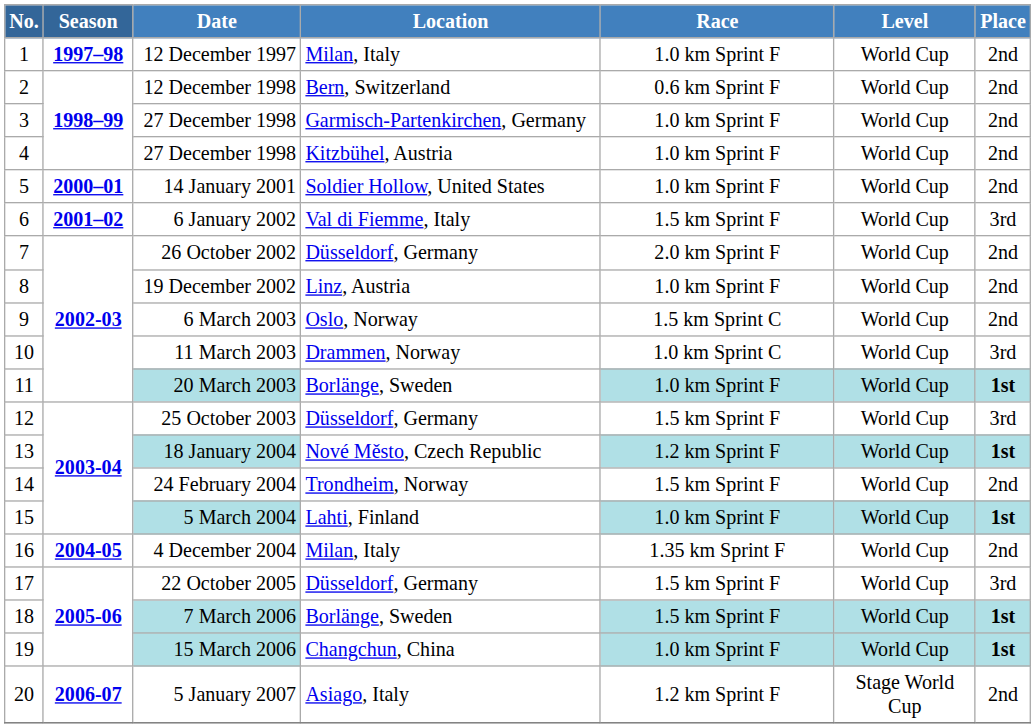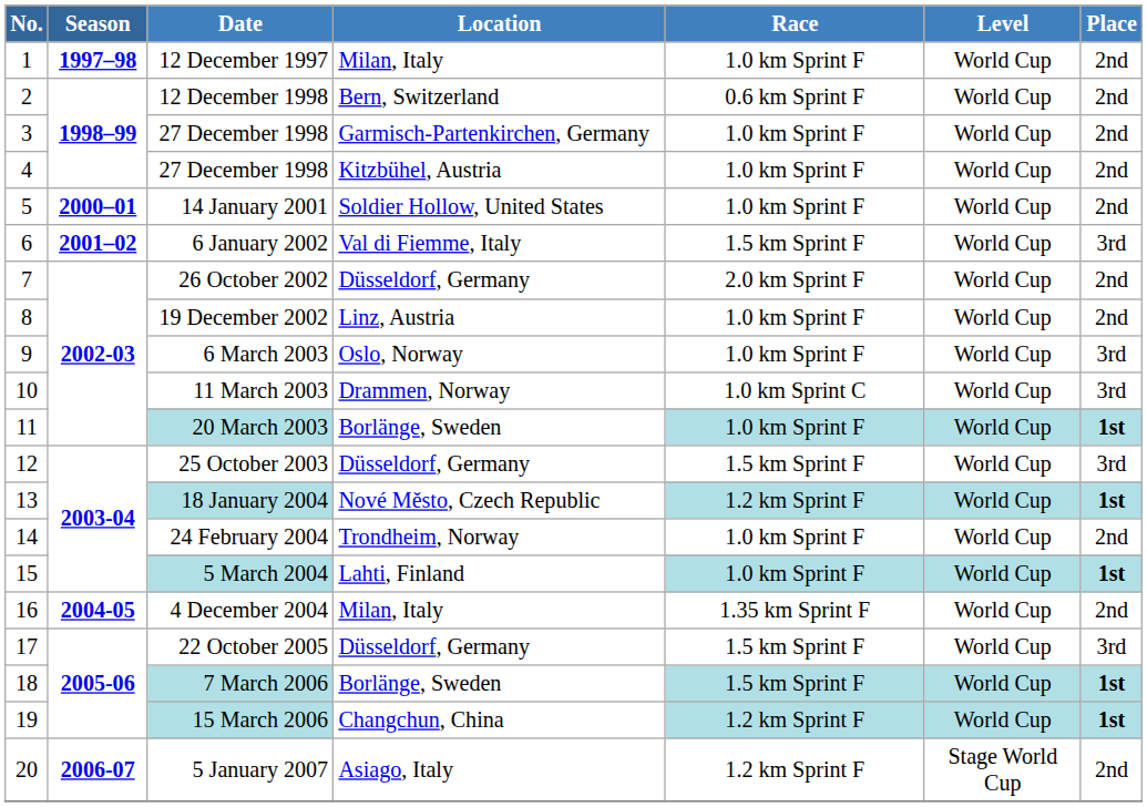6 March 2003 | Race: 1.5 km Sprint C -> 1.0 km Sprint F
6 March 2003 | Place: 2nd -> 3rd
24 February 2004 | Race: 1.5 km Sprint F -> 1.0 km Sprint F
15 March 2006 | Race: 1.0 km Sprint F -> 1.2 km Sprint F
